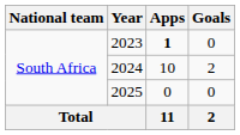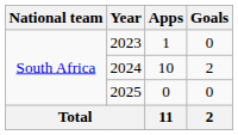2023 | Apps: bold -> normal
